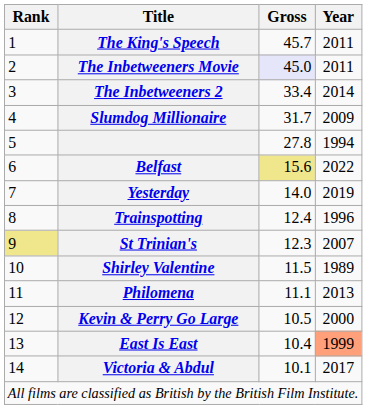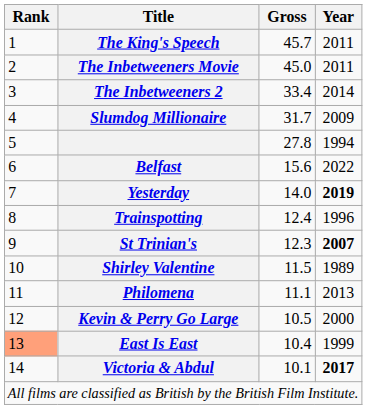The Inbetweeners Movie | Gross: lavender background -> no background
Belfast | Gross: khaki background -> no background
Yesterday | Year: normal -> bold
St Trinian's | Rank: khaki background -> no background
St Trinian's | Year: normal -> bold
East Is East | Rank: no background -> lightsalmon background
East Is East | Year: lightsalmon background -> no background
Victoria & Abdul | Year: normal -> bold
